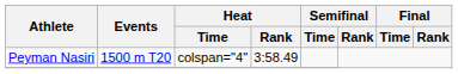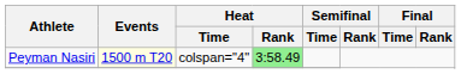Peyman Nasiri | Events: no background -> lightyellow background
Peyman Nasiri | Heat / Rank: no background -> lightgreen background
